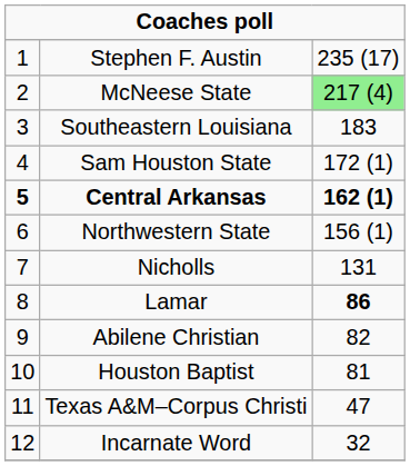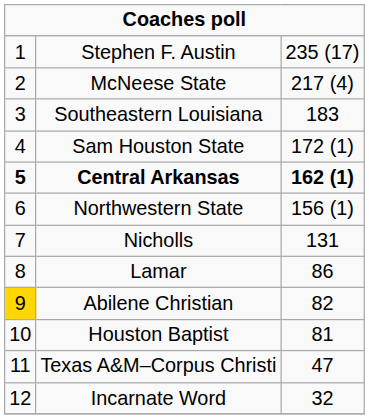McNeese State | column 3: lightgreen background -> no background
Lamar | column 3: bold -> normal
Abilene Christian | column 1: no background -> gold background
